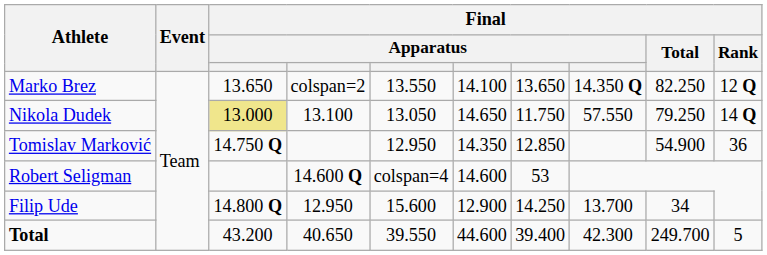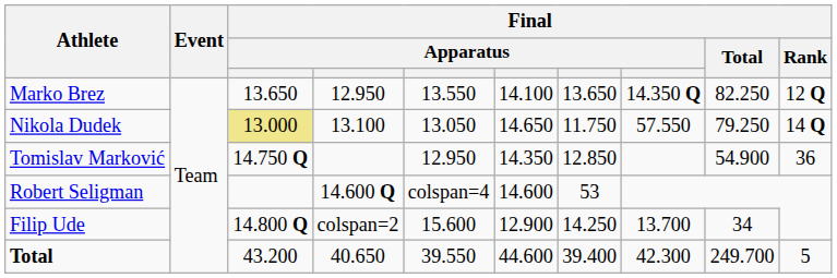Marko Brez | column 4: colspan=2 -> 12.950
Filip Ude | column 4: 12.950 -> colspan=2
